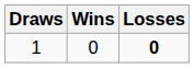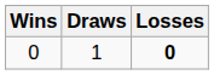columns swapped: Wins <-> Draws
